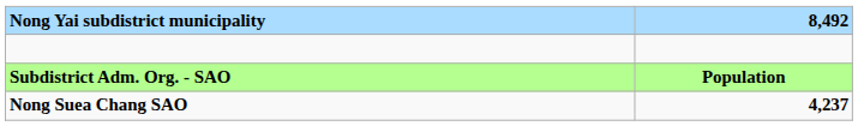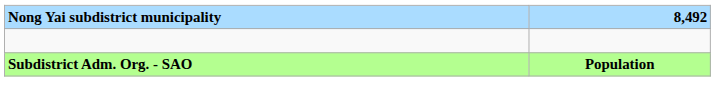- row: Nong Suea Chang SAO | 4,237
